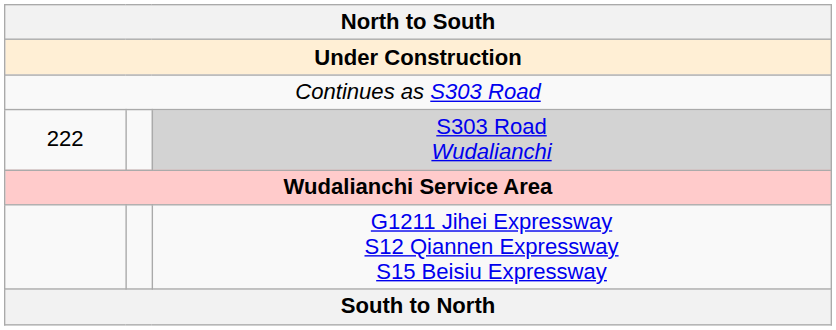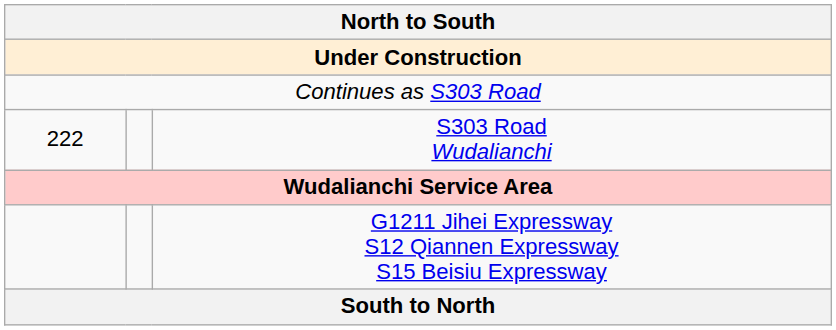222 | column 3: lightgrey background -> no background
